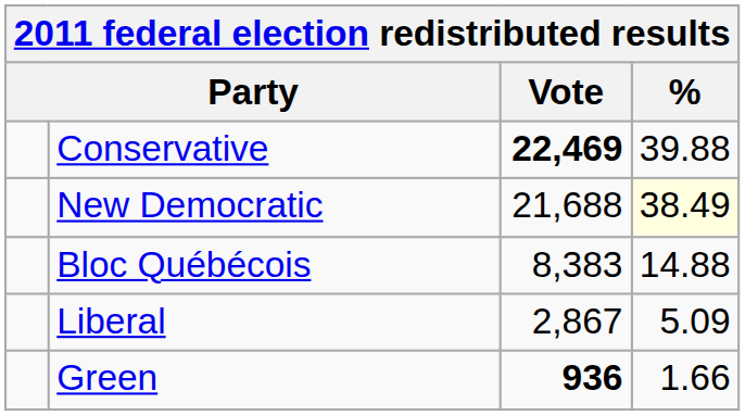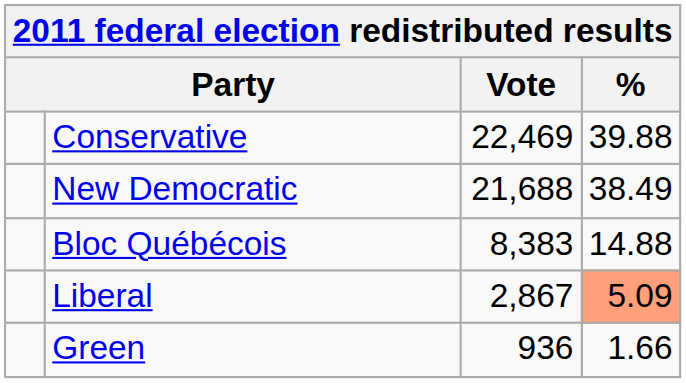Conservative | Vote: bold -> normal
New Democratic | %: lightyellow background -> no background
Liberal | %: no background -> lightsalmon background
Green | Vote: bold -> normal
